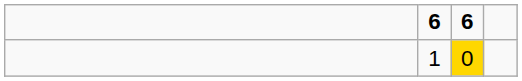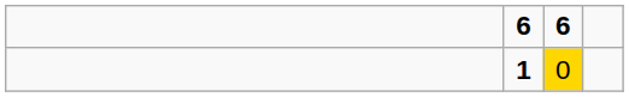row 2 | column 2: normal -> bold
